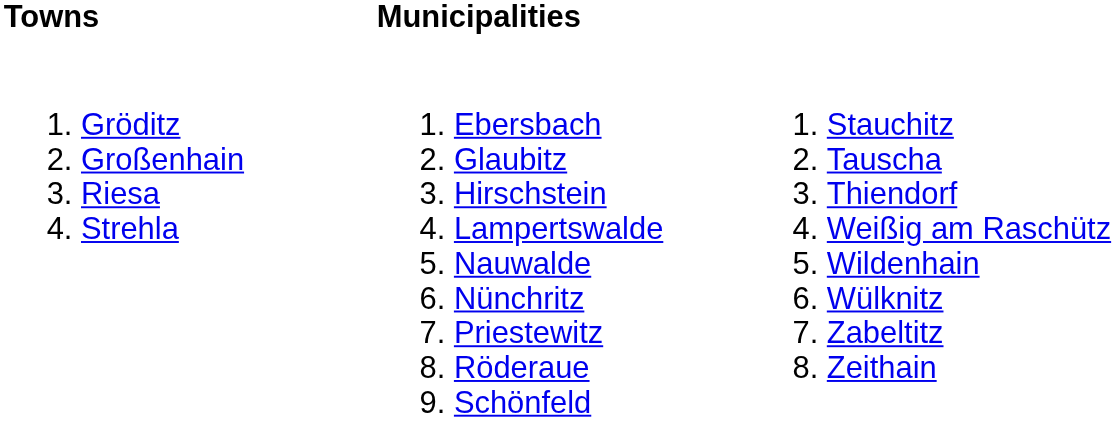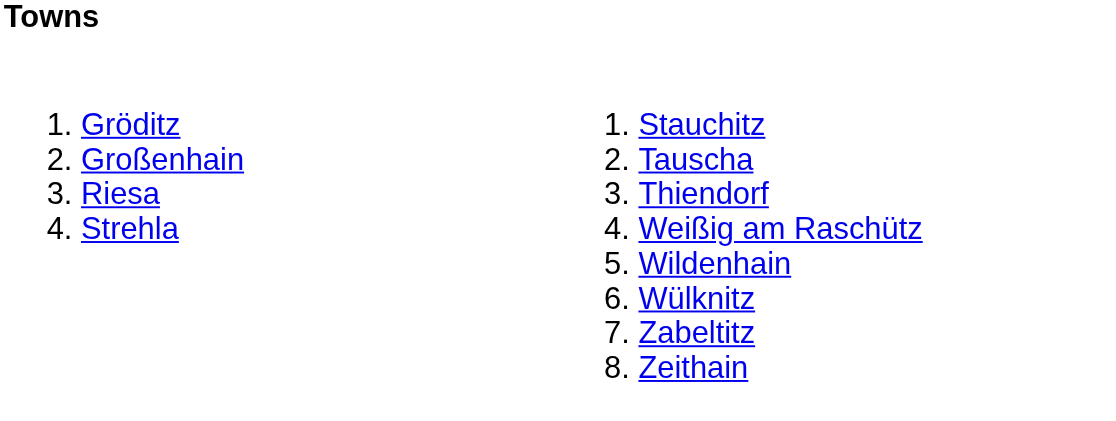- column: Municipalities | Ebersbach Glaubitz Hirschstein Lampertswalde Nauwalde Nünchritz Priestewitz Röderaue Schönfeld
